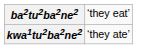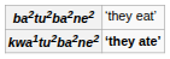kwa1tu2ba2ne2 | column 2: normal -> bold
